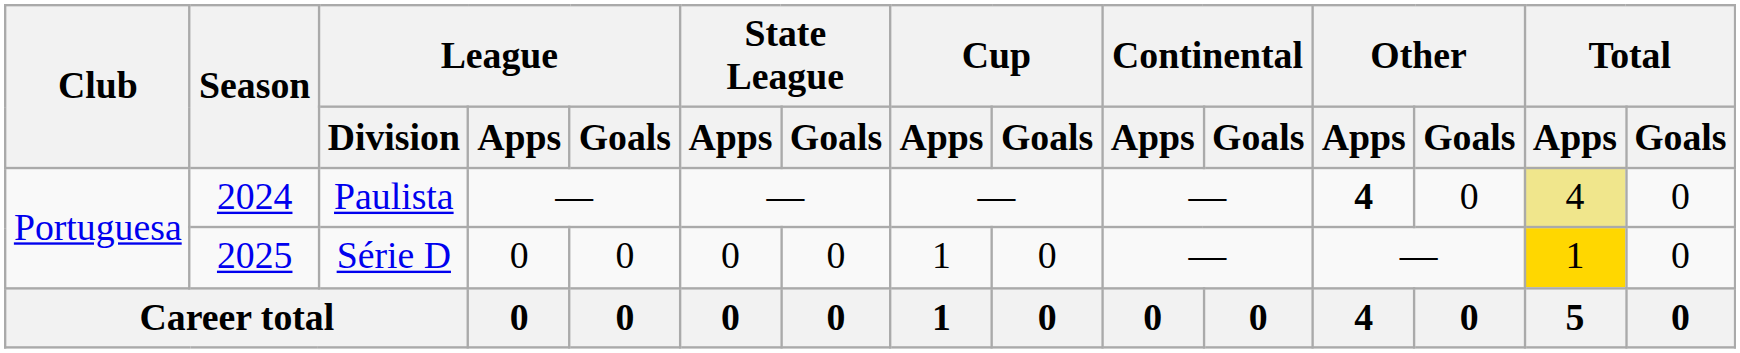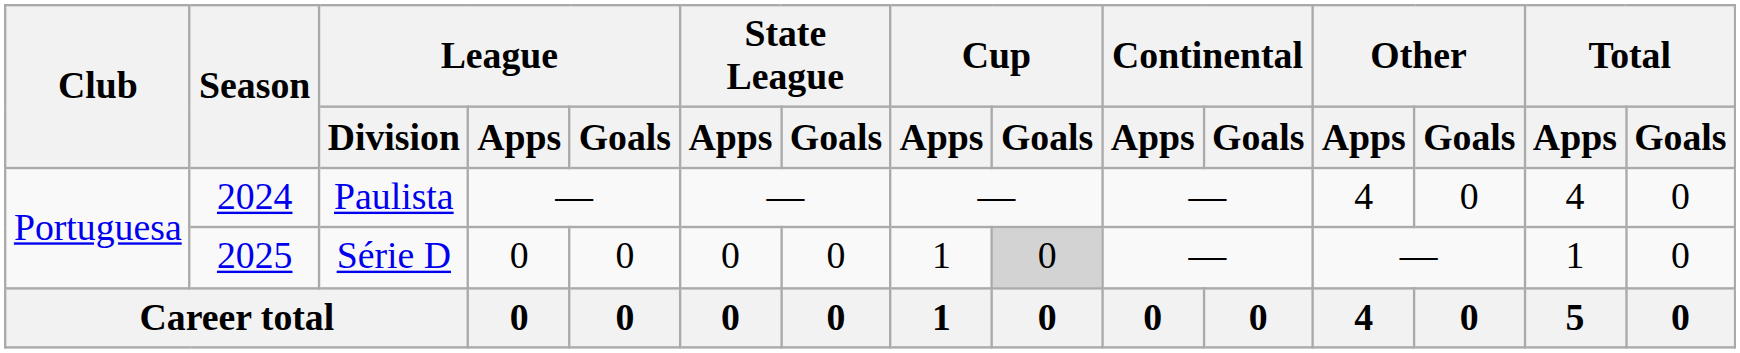Paulista | Other / Apps: bold -> normal
Paulista | Total / Apps: khaki background -> no background
Série D | Cup / Goals: no background -> lightgrey background
Série D | Total / Apps: gold background -> no background
